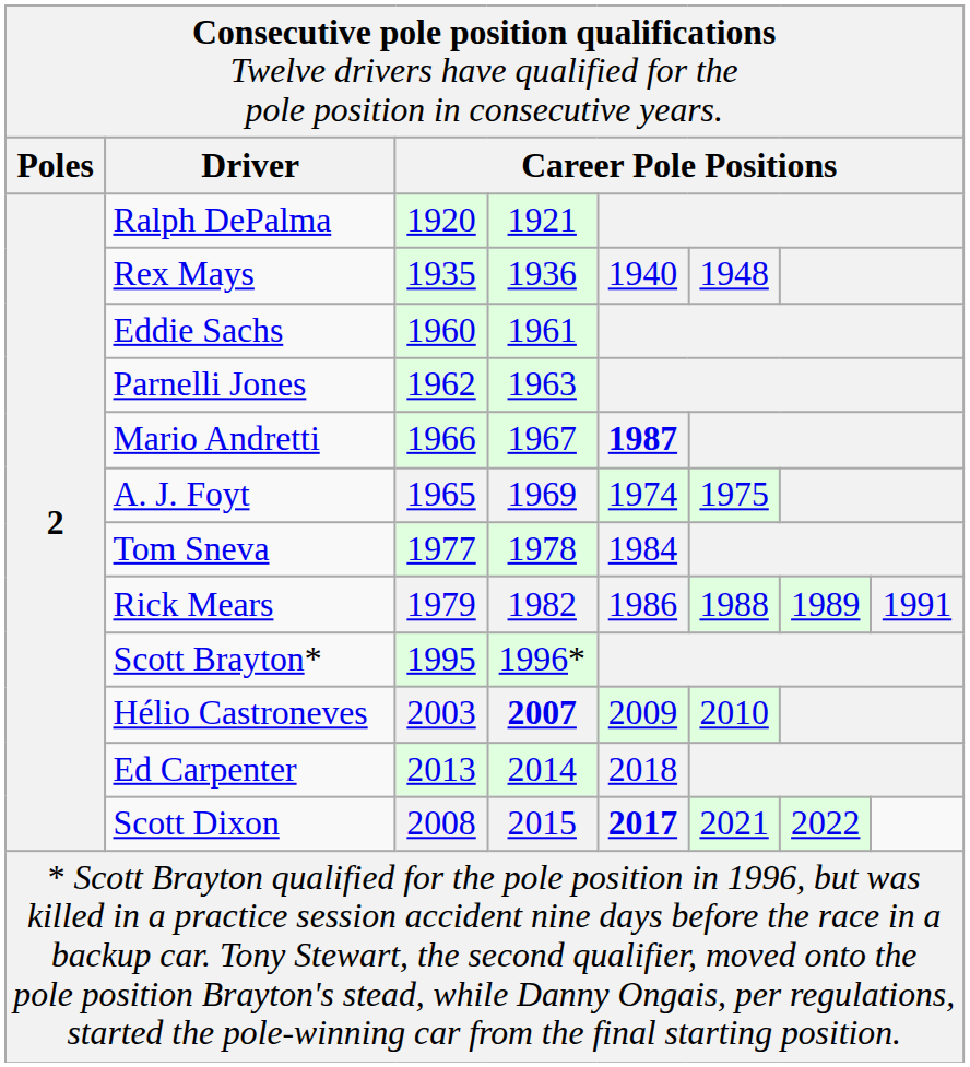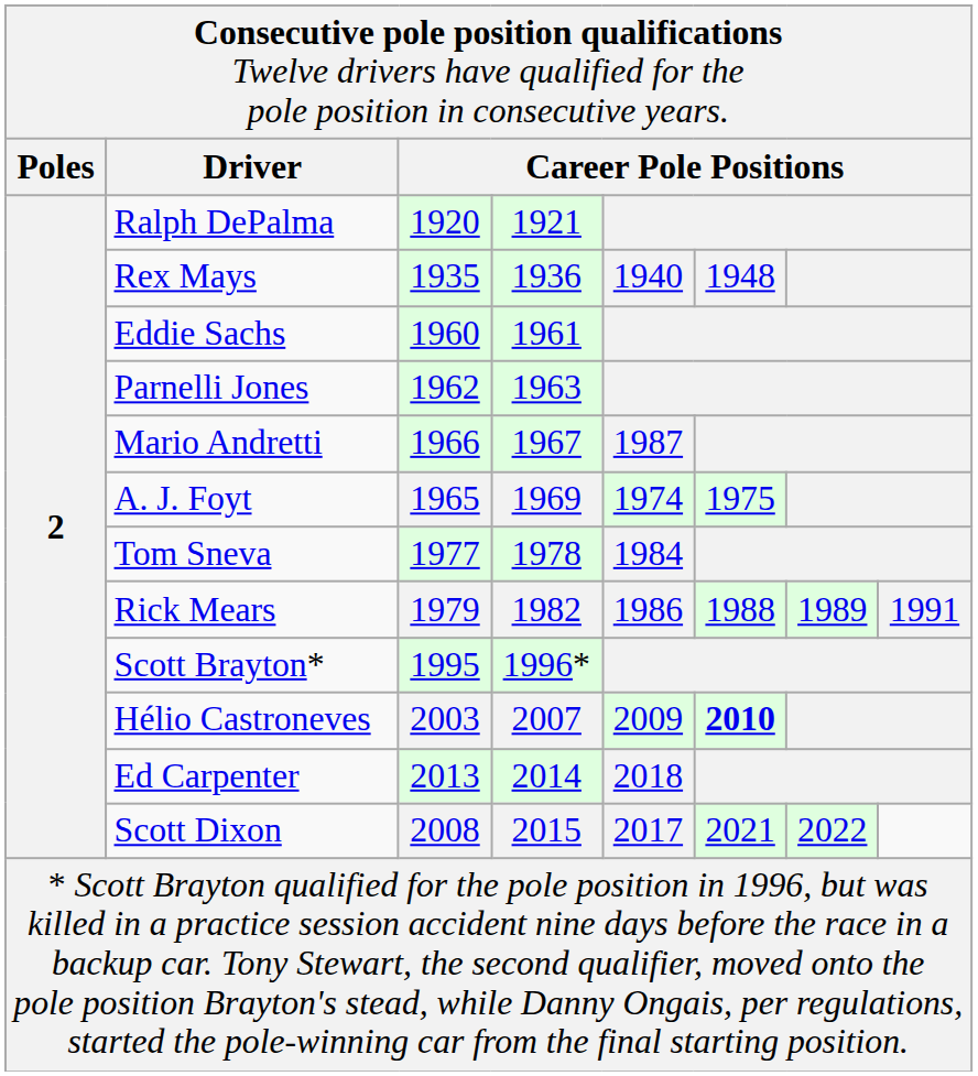Mario Andretti | column 5: bold -> normal
Hélio Castroneves | column 4: bold -> normal
Hélio Castroneves | column 6: normal -> bold
Scott Dixon | column 5: bold -> normal
